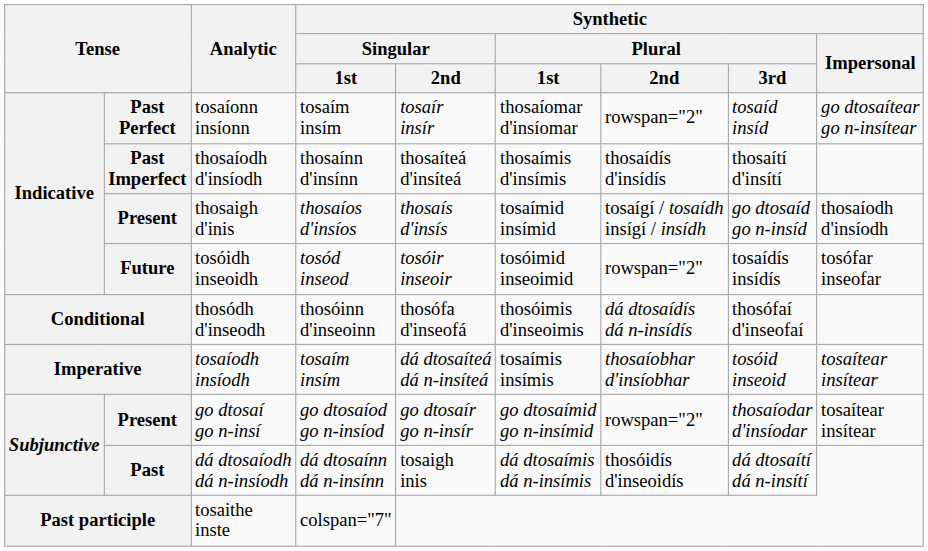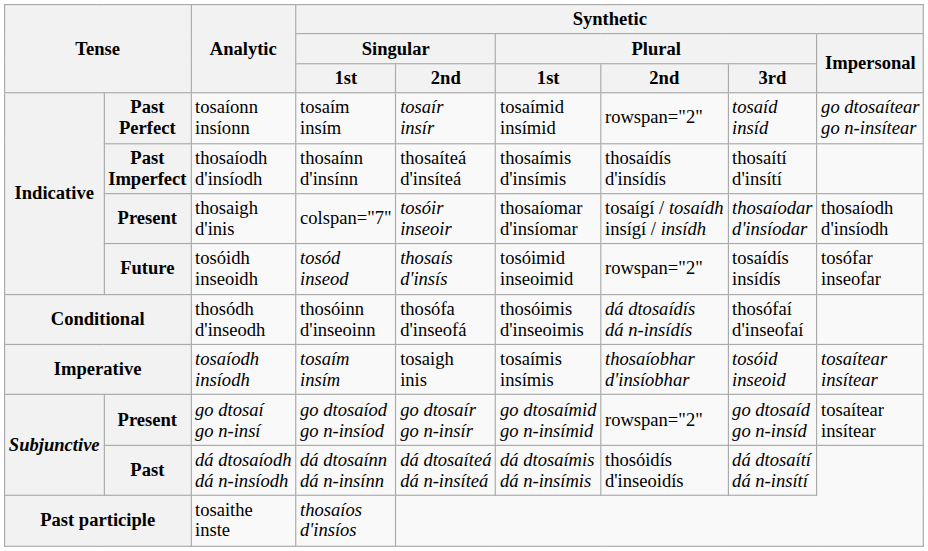tosaíonn insíonn | Synthetic / Plural / 1st: thosaíomar d'insíomar -> tosaímid insímid
thosaigh d'inis | Synthetic / Singular / 1st: thosaíos d'insíos -> colspan="7"
thosaigh d'inis | Synthetic / Singular / 2nd: thosaís d'insís -> tosóir inseoir
thosaigh d'inis | Synthetic / Plural / 1st: tosaímid insímid -> thosaíomar d'insíomar
thosaigh d'inis | Synthetic / Plural / 3rd: go dtosaíd go n-insíd -> thosaíodar d'insíodar
tosóidh inseoidh | Synthetic / Singular / 2nd: tosóir inseoir -> thosaís d'insís
tosaíodh insíodh | Synthetic / Singular / 2nd: dá dtosaíteá dá n-insíteá -> tosaigh inis
go dtosaí go n-insí | Synthetic / Plural / 3rd: thosaíodar d'insíodar -> go dtosaíd go n-insíd
dá dtosaíodh dá n-insíodh | Synthetic / Singular / 2nd: tosaigh inis -> dá dtosaíteá dá n-insíteá
tosaithe inste | Synthetic / Singular / 1st: colspan="7" -> thosaíos d'insíos
